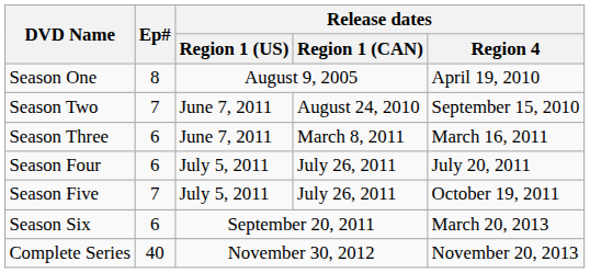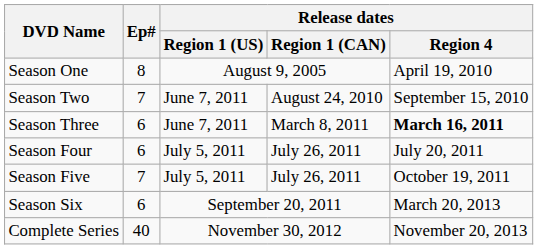Season Three | Release dates / Region 4: normal -> bold
